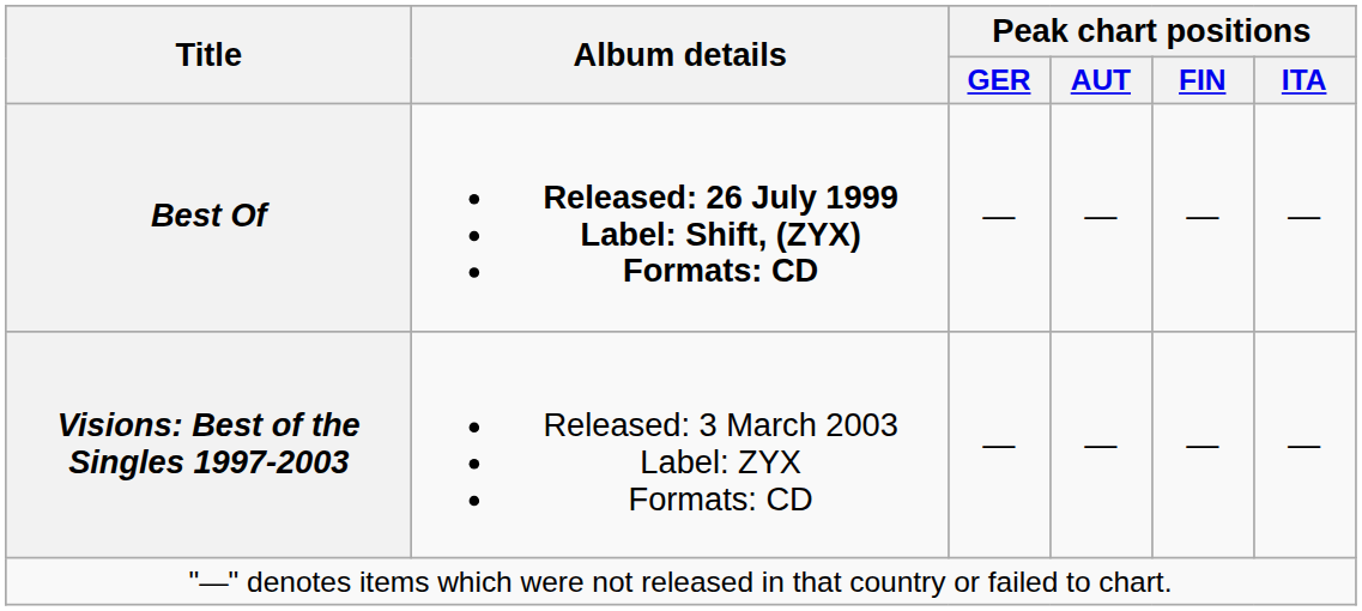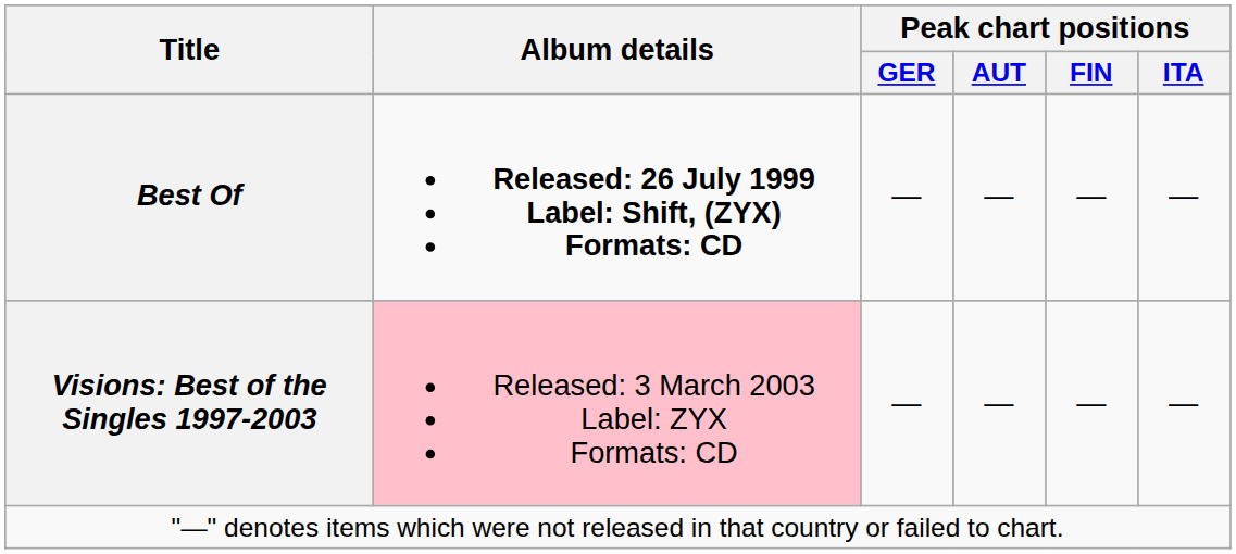Visions: Best of the Singles 1997-2003 | Album details: no background -> pink background
